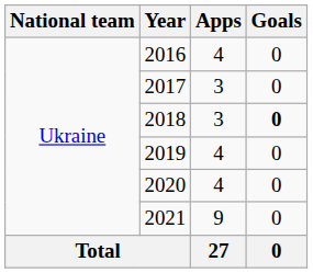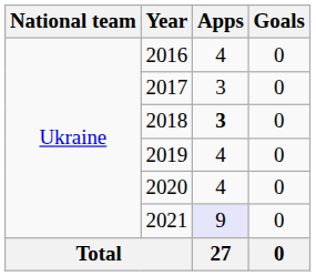2018 | Apps: normal -> bold
2018 | Goals: bold -> normal
2021 | Apps: no background -> lavender background
